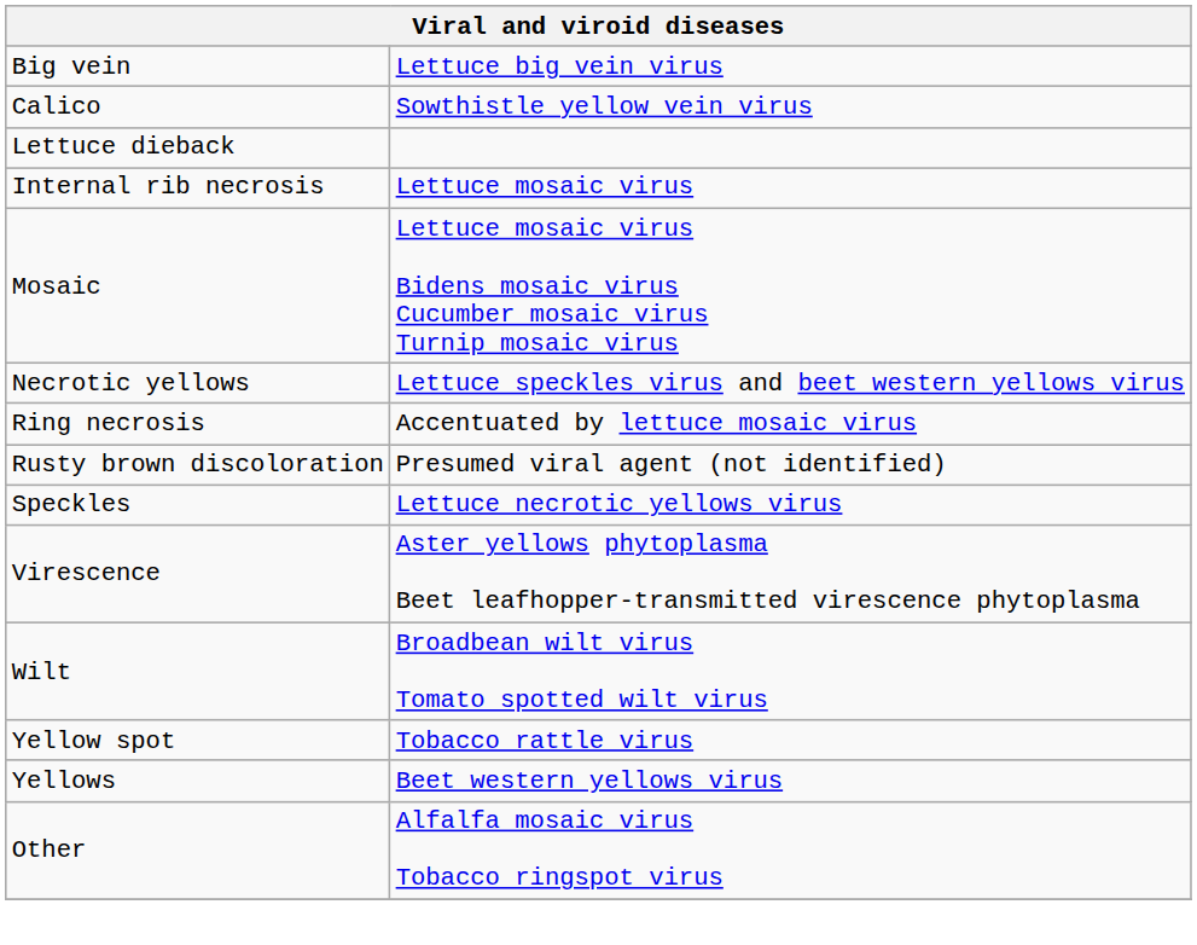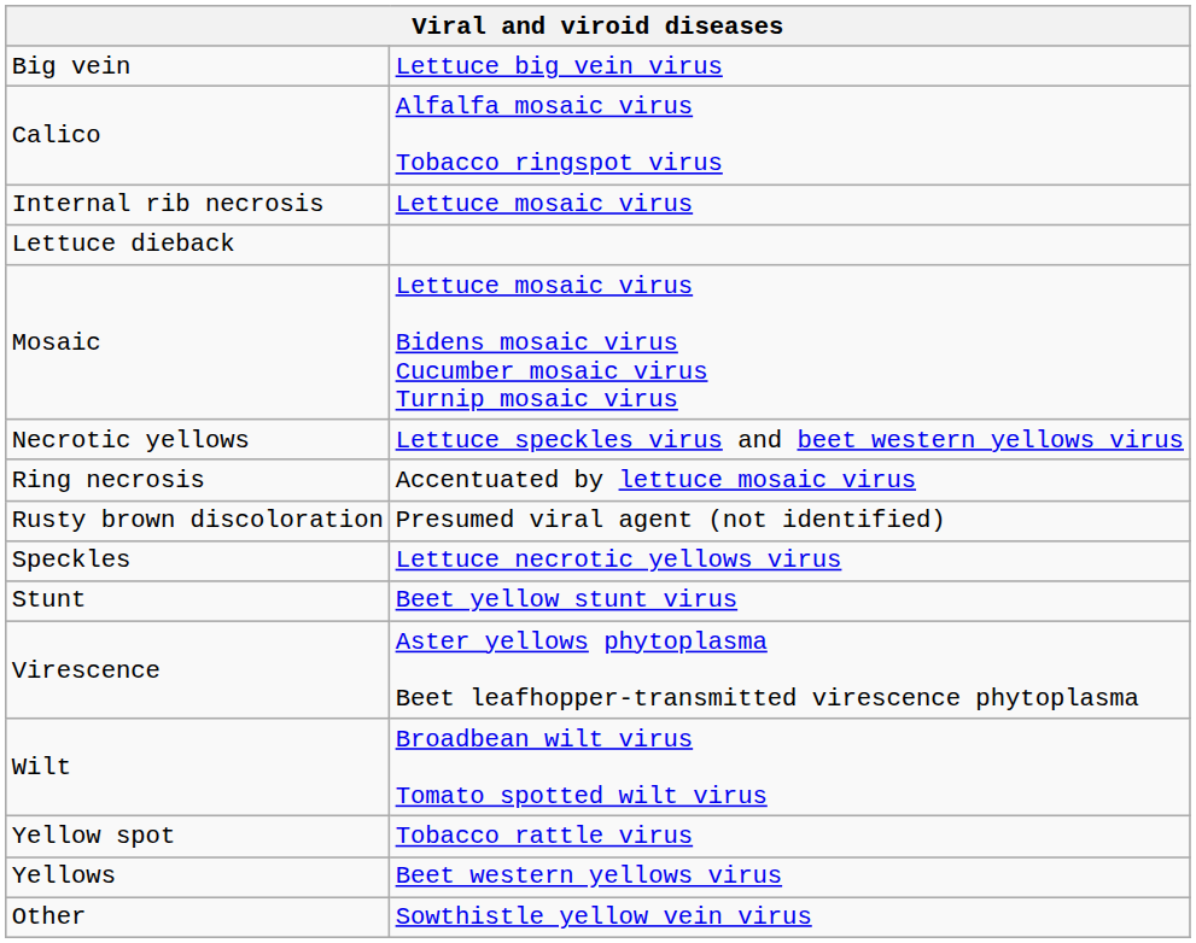Calico | column 2: Sowthistle yellow vein virus -> Alfalfa mosaic virus Tobacco ringspot virus
rows swapped: Lettuce dieback <-> Internal rib necrosis
+ row: Stunt | Beet yellow stunt virus
Other | column 2: Alfalfa mosaic virus Tobacco ringspot virus -> Sowthistle yellow vein virus
